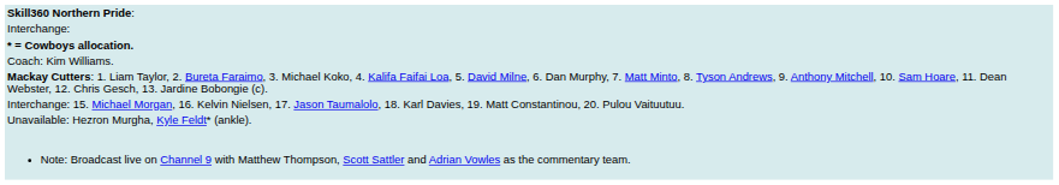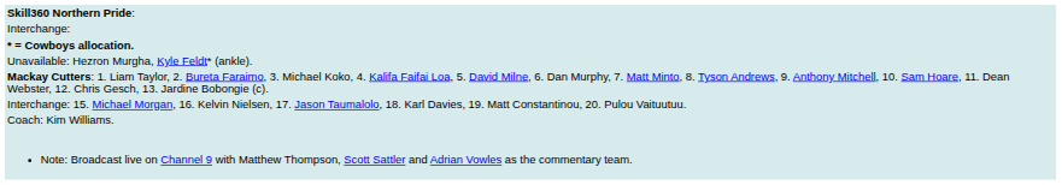row 4 | column 1: Coach: Kim Williams. -> Unavailable: Hezron Murgha, Kyle Feldt* (ankle).
row 7 | column 1: Unavailable: Hezron Murgha, Kyle Feldt* (ankle). -> Coach: Kim Williams.
